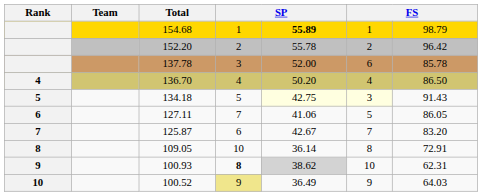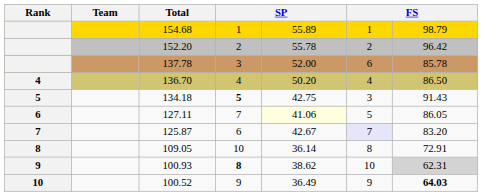154.68 | column 5: bold -> normal
134.18 | column 4: normal -> bold
134.18 | column 5: lightyellow background -> no background
134.18 | column 6: lightyellow background -> no background
127.11 | column 5: no background -> lightyellow background
125.87 | column 6: no background -> lavender background
100.93 | column 5: lightgrey background -> no background
100.93 | column 7: no background -> lightgrey background
100.52 | column 4: khaki background -> no background
100.52 | column 7: normal -> bold
